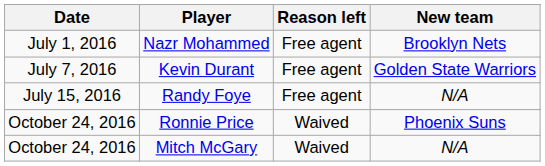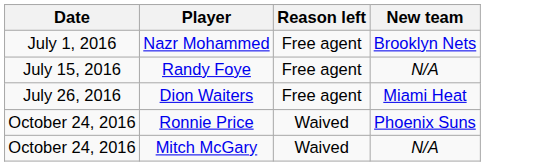- row: July 7, 2016 | Kevin Durant | Free agent | Golden State Warriors
+ row: July 26, 2016 | Dion Waiters | Free agent | Miami Heat
